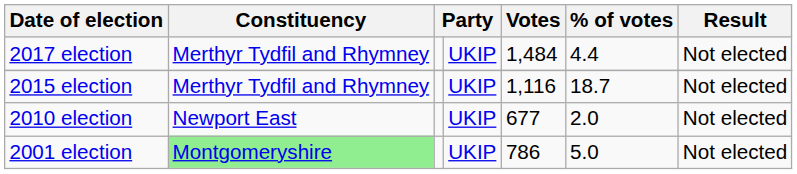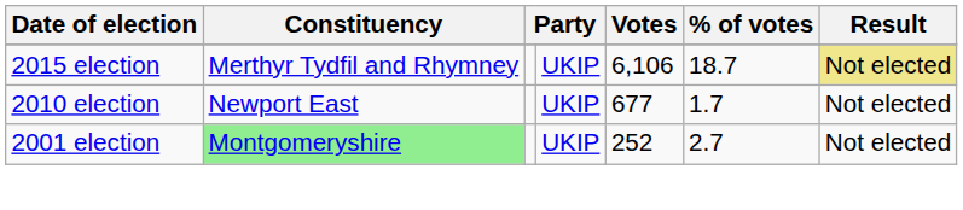- row: 2017 election | Merthyr Tydfil and Rhymney | UKIP | 1,484 | 4.4 | Not elected
2015 election | Votes: 1,116 -> 6,106
2015 election | Result: no background -> khaki background
2010 election | % of votes: 2.0 -> 1.7
2001 election | Votes: 786 -> 252
2001 election | % of votes: 5.0 -> 2.7
